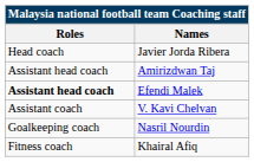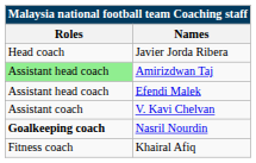Amirizdwan Taj | Roles: no background -> lightgreen background
Efendi Malek | Roles: bold -> normal
Nasril Nourdin | Roles: normal -> bold
